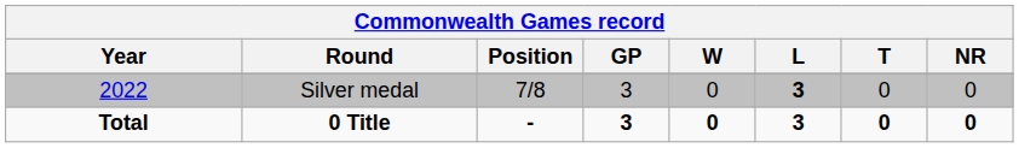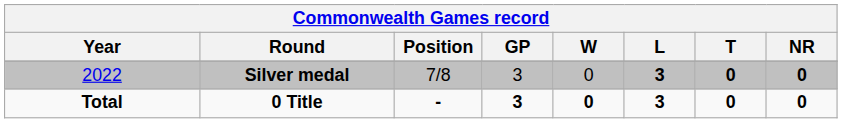2022 | Round: normal -> bold
2022 | T: normal -> bold
2022 | NR: normal -> bold
